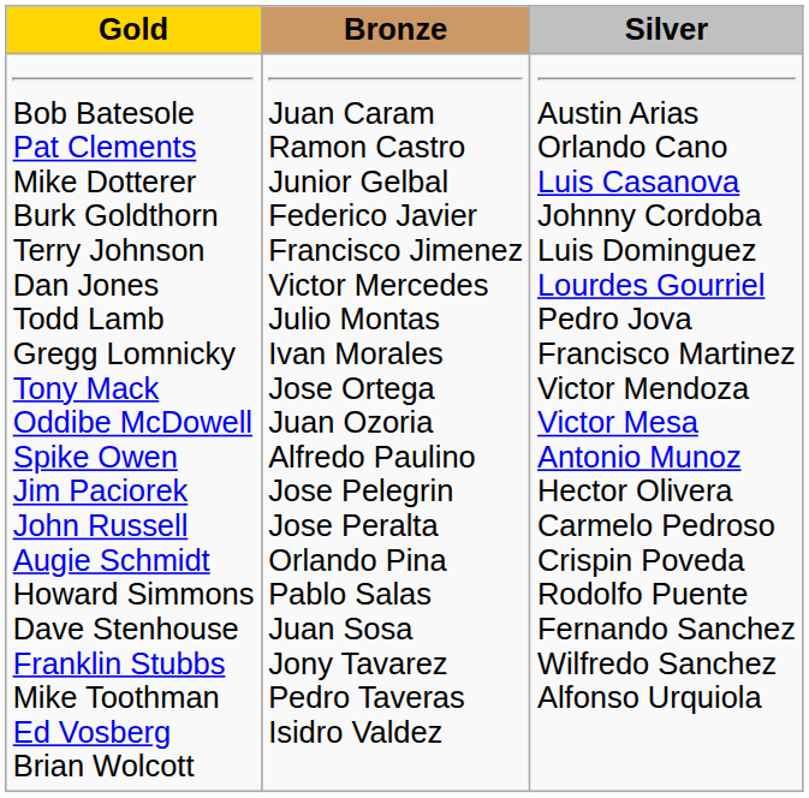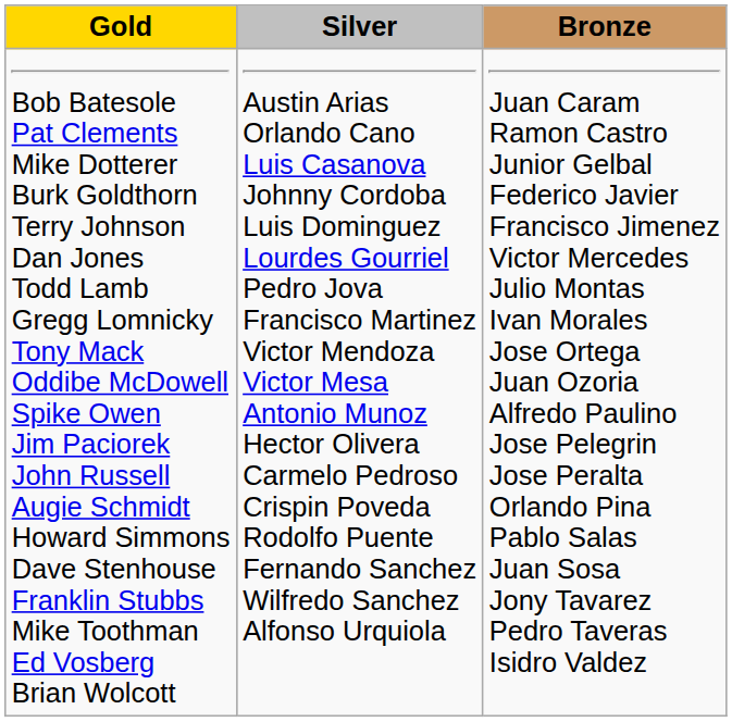columns swapped: Silver <-> Bronze
